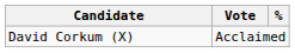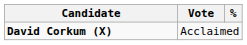David Corkum (X) | Candidate: normal -> bold
